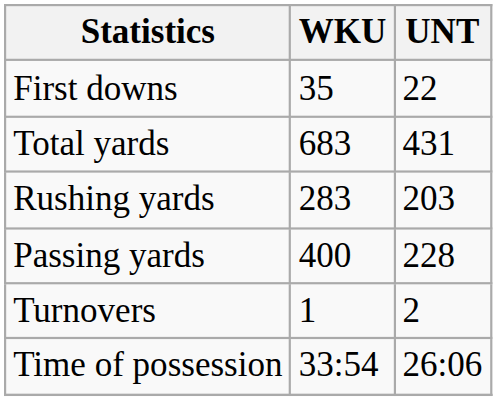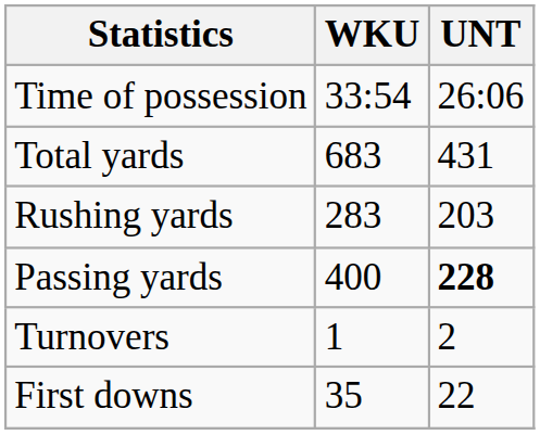rows swapped: First downs <-> Time of possession
Passing yards | UNT: normal -> bold
